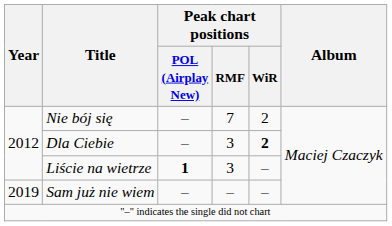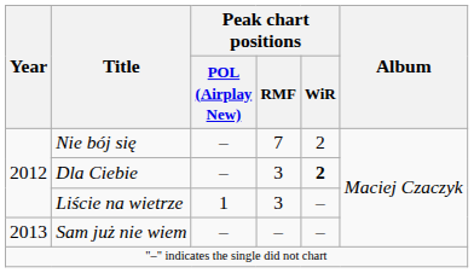Liście na wietrze | Peak chart positions / POL (Airplay New): bold -> normal
Sam już nie wiem | Year: 2019 -> 2013
